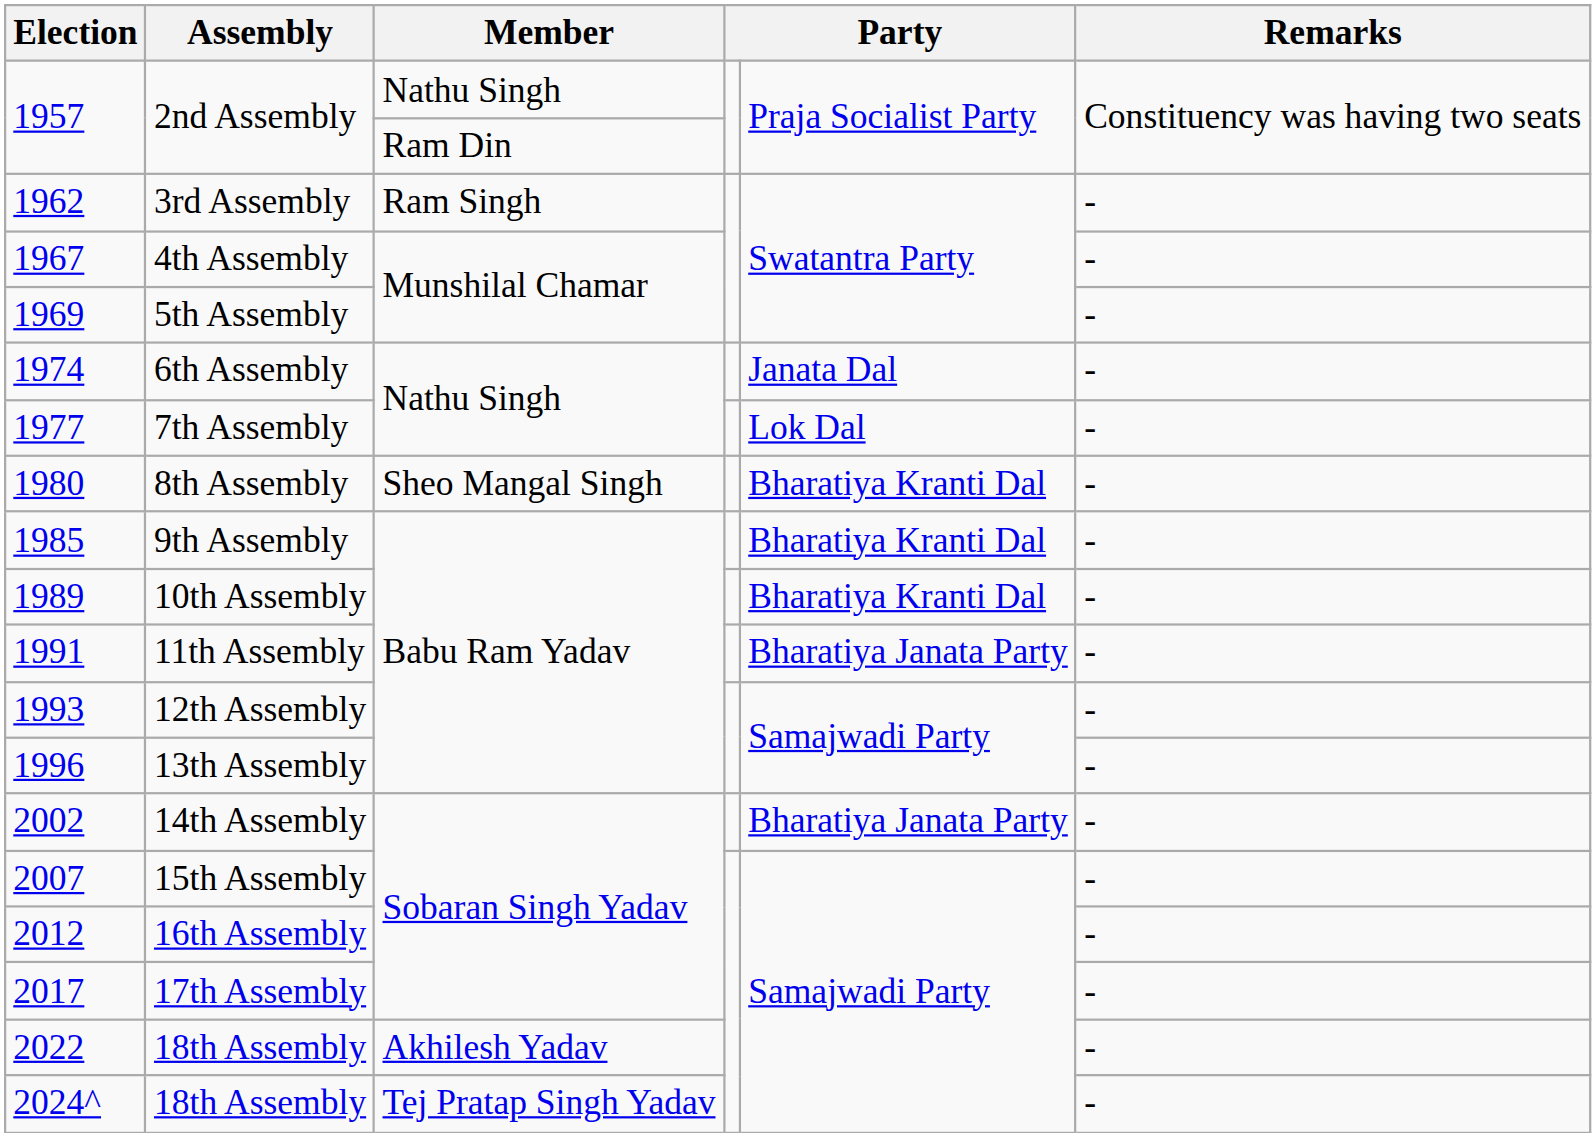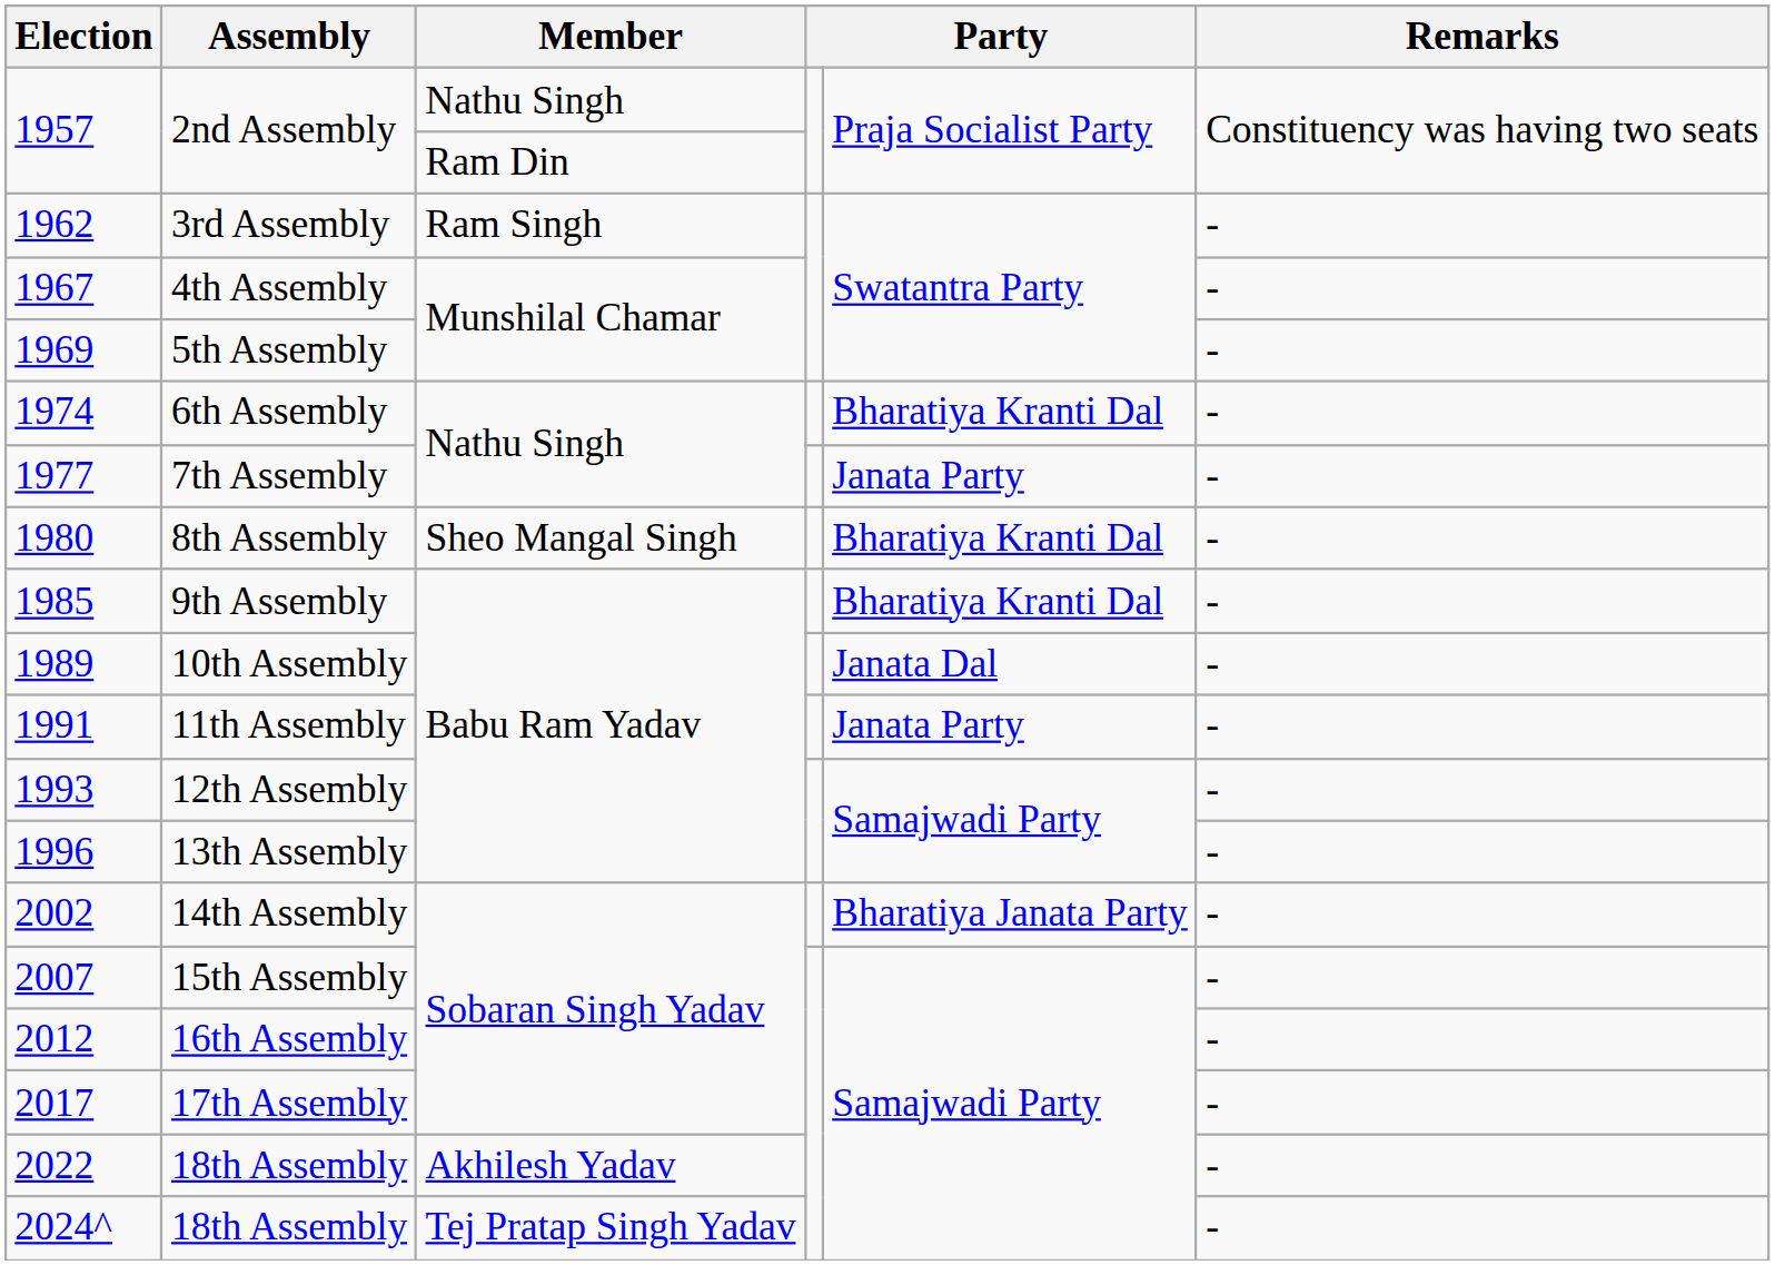1974 | column 5: Janata Dal -> Bharatiya Kranti Dal
1977 | column 5: Lok Dal -> Janata Party
1989 | column 5: Bharatiya Kranti Dal -> Janata Dal
1991 | column 5: Bharatiya Janata Party -> Janata Party
